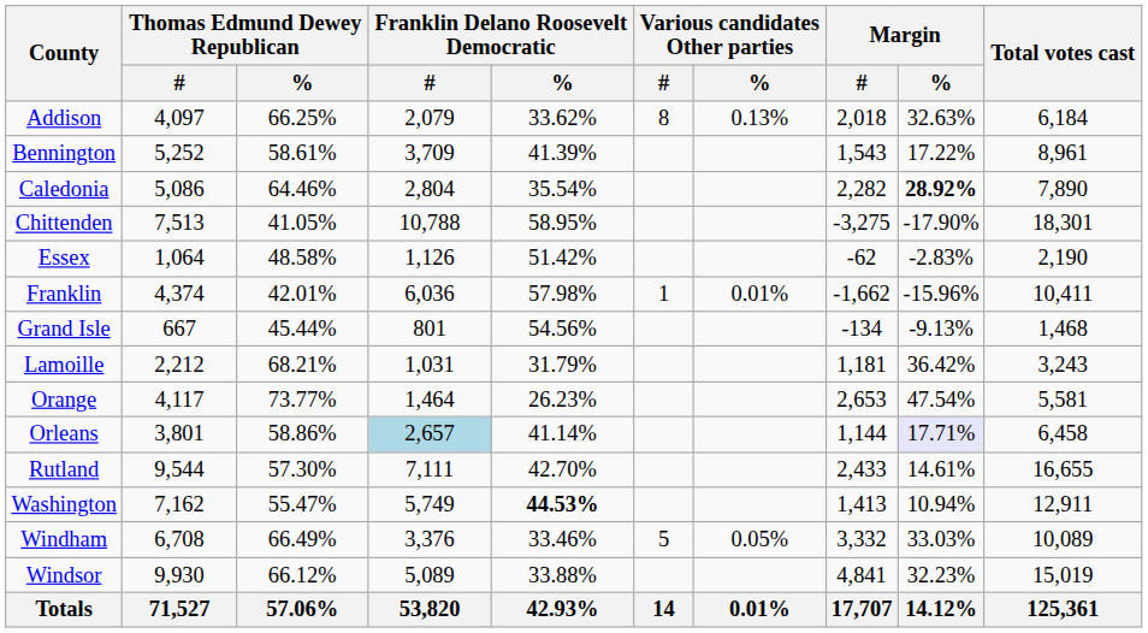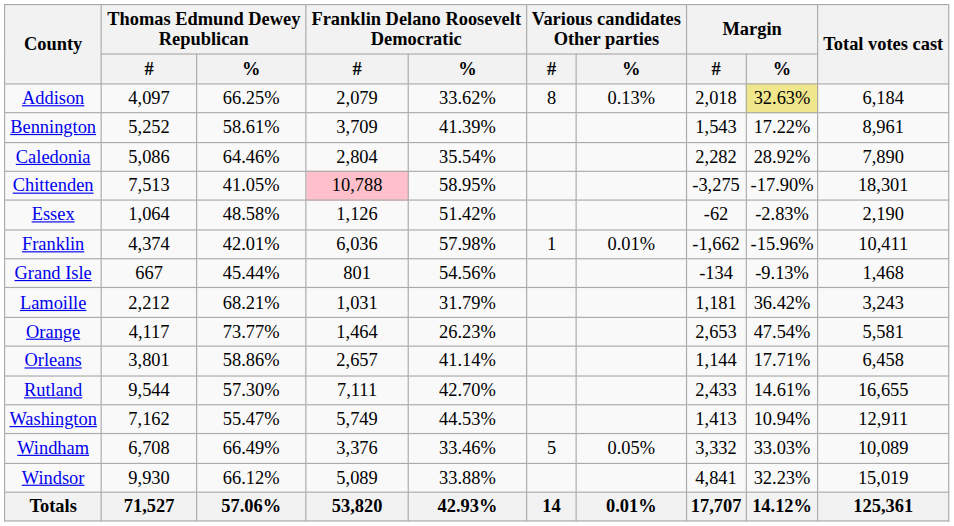Addison | Margin / %: no background -> khaki background
Caledonia | Margin / %: bold -> normal
Chittenden | Franklin Delano Roosevelt Democratic / #: no background -> pink background
Orleans | Franklin Delano Roosevelt Democratic / #: lightblue background -> no background
Orleans | Margin / %: lavender background -> no background
Washington | Franklin Delano Roosevelt Democratic / %: bold -> normal
